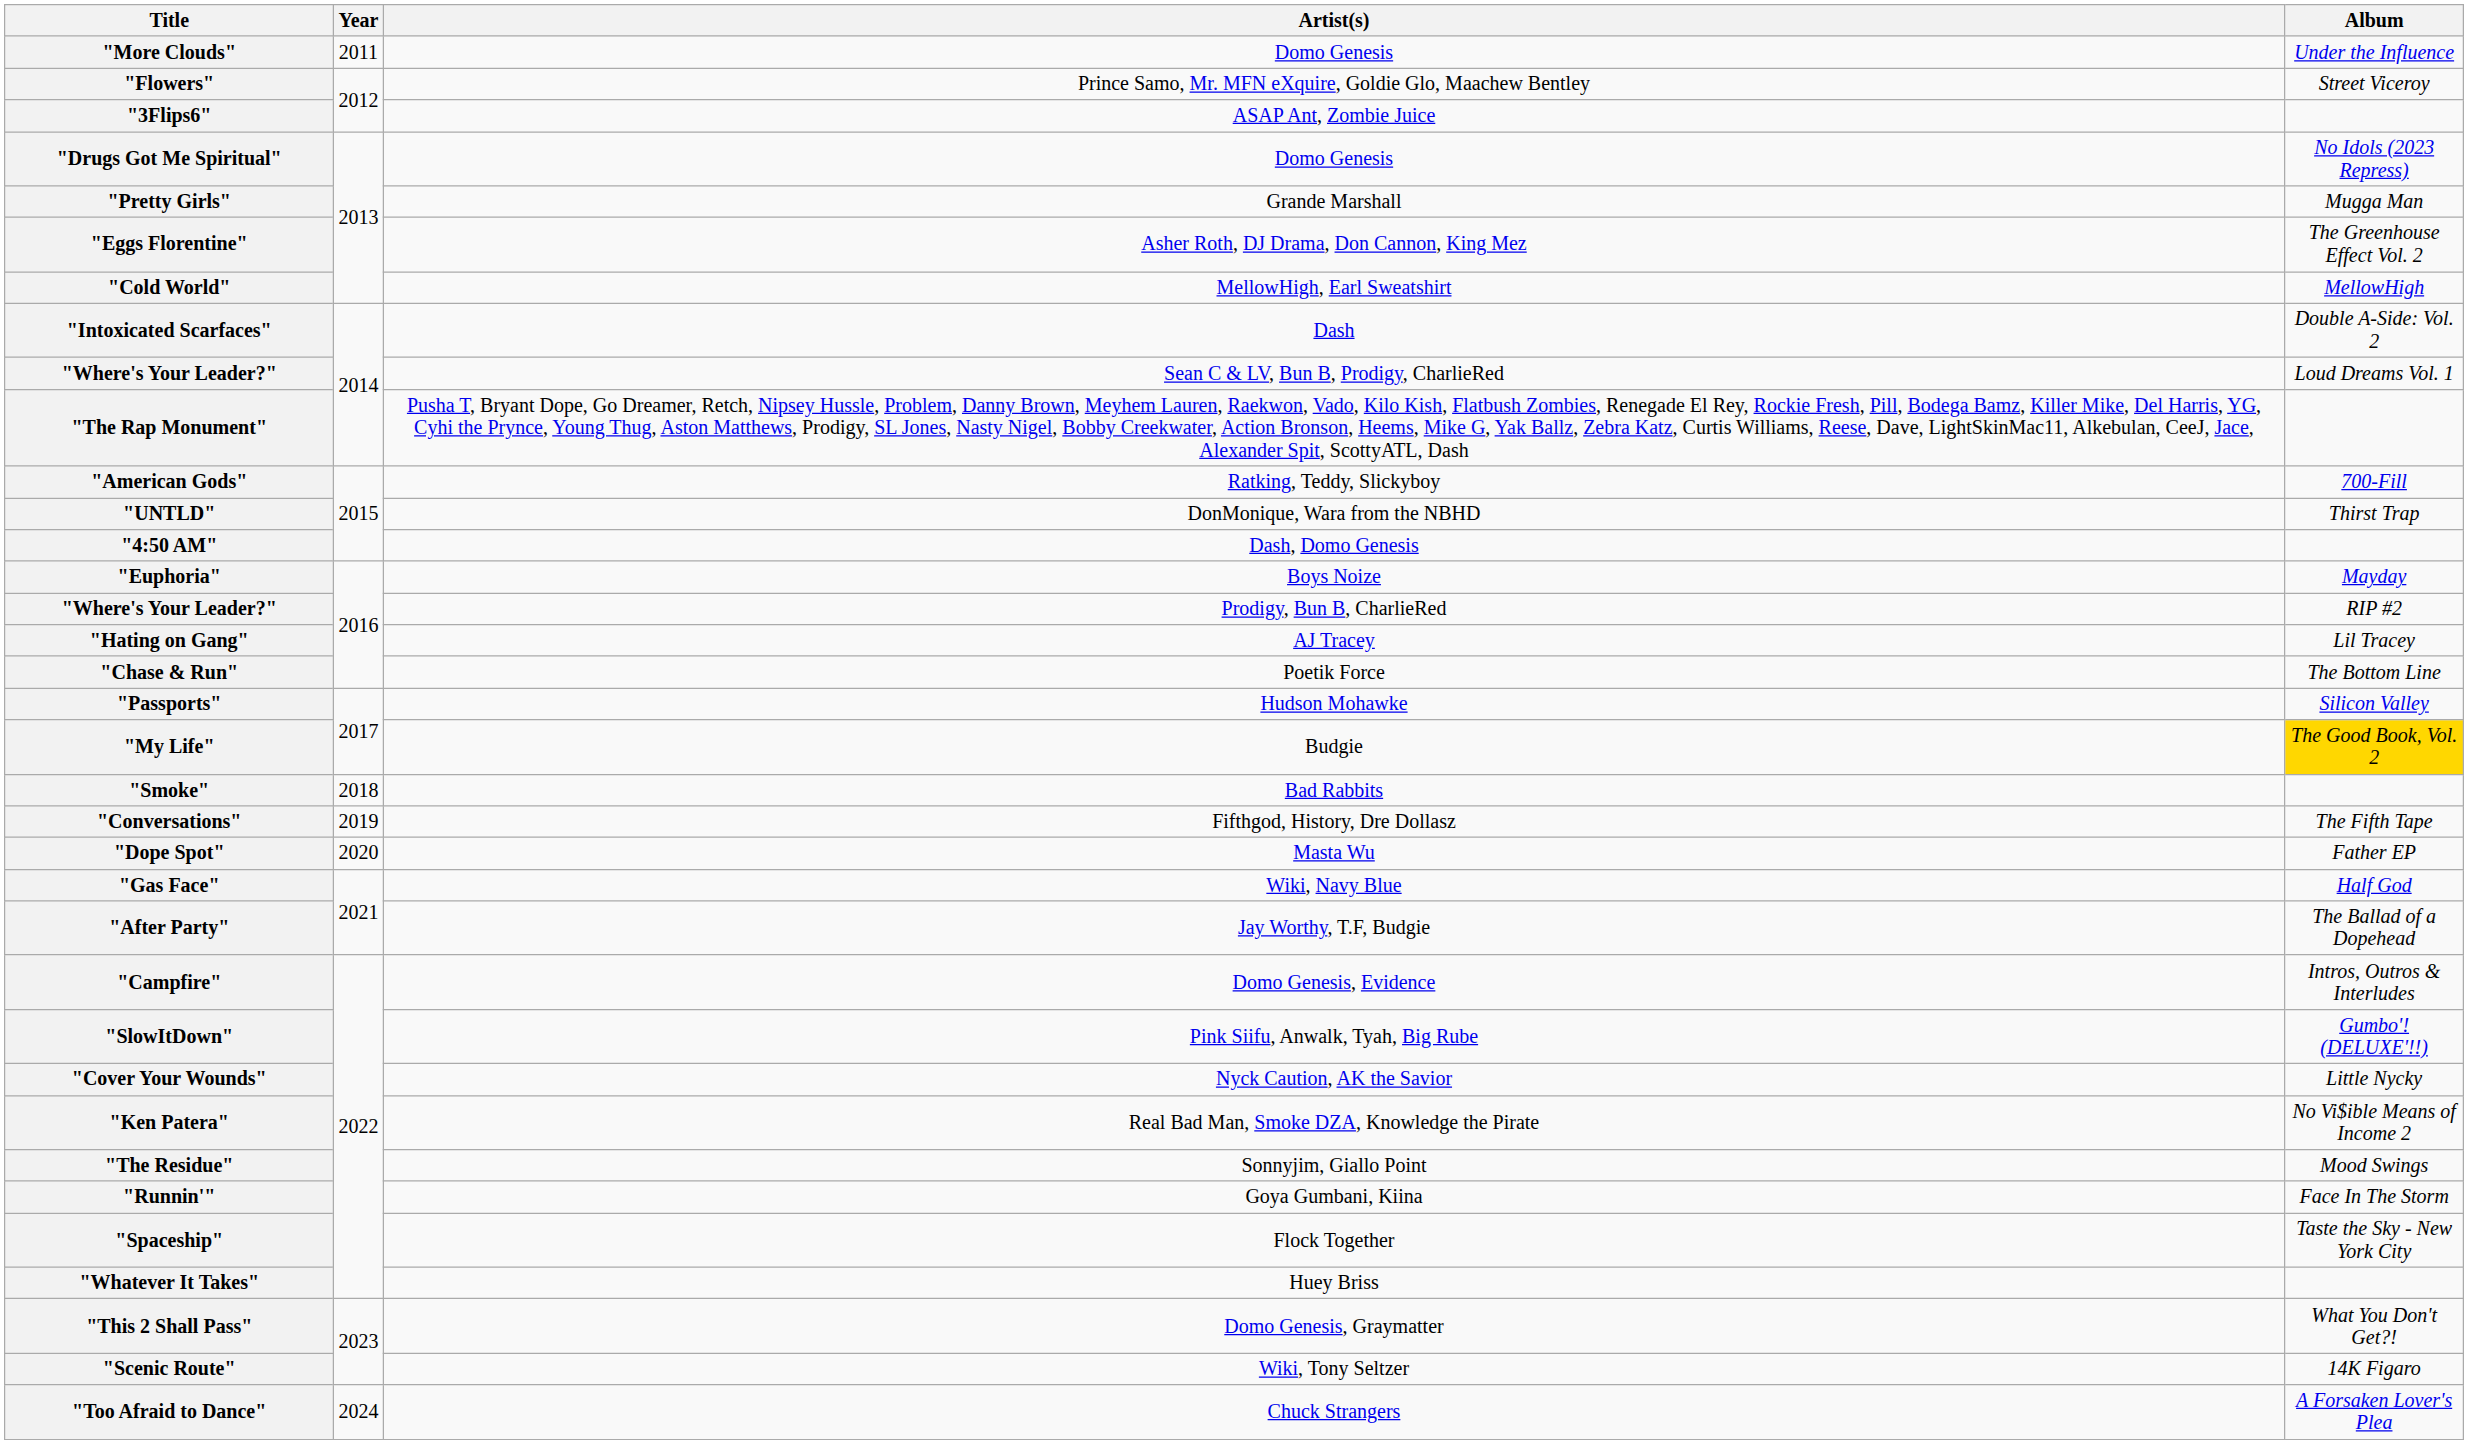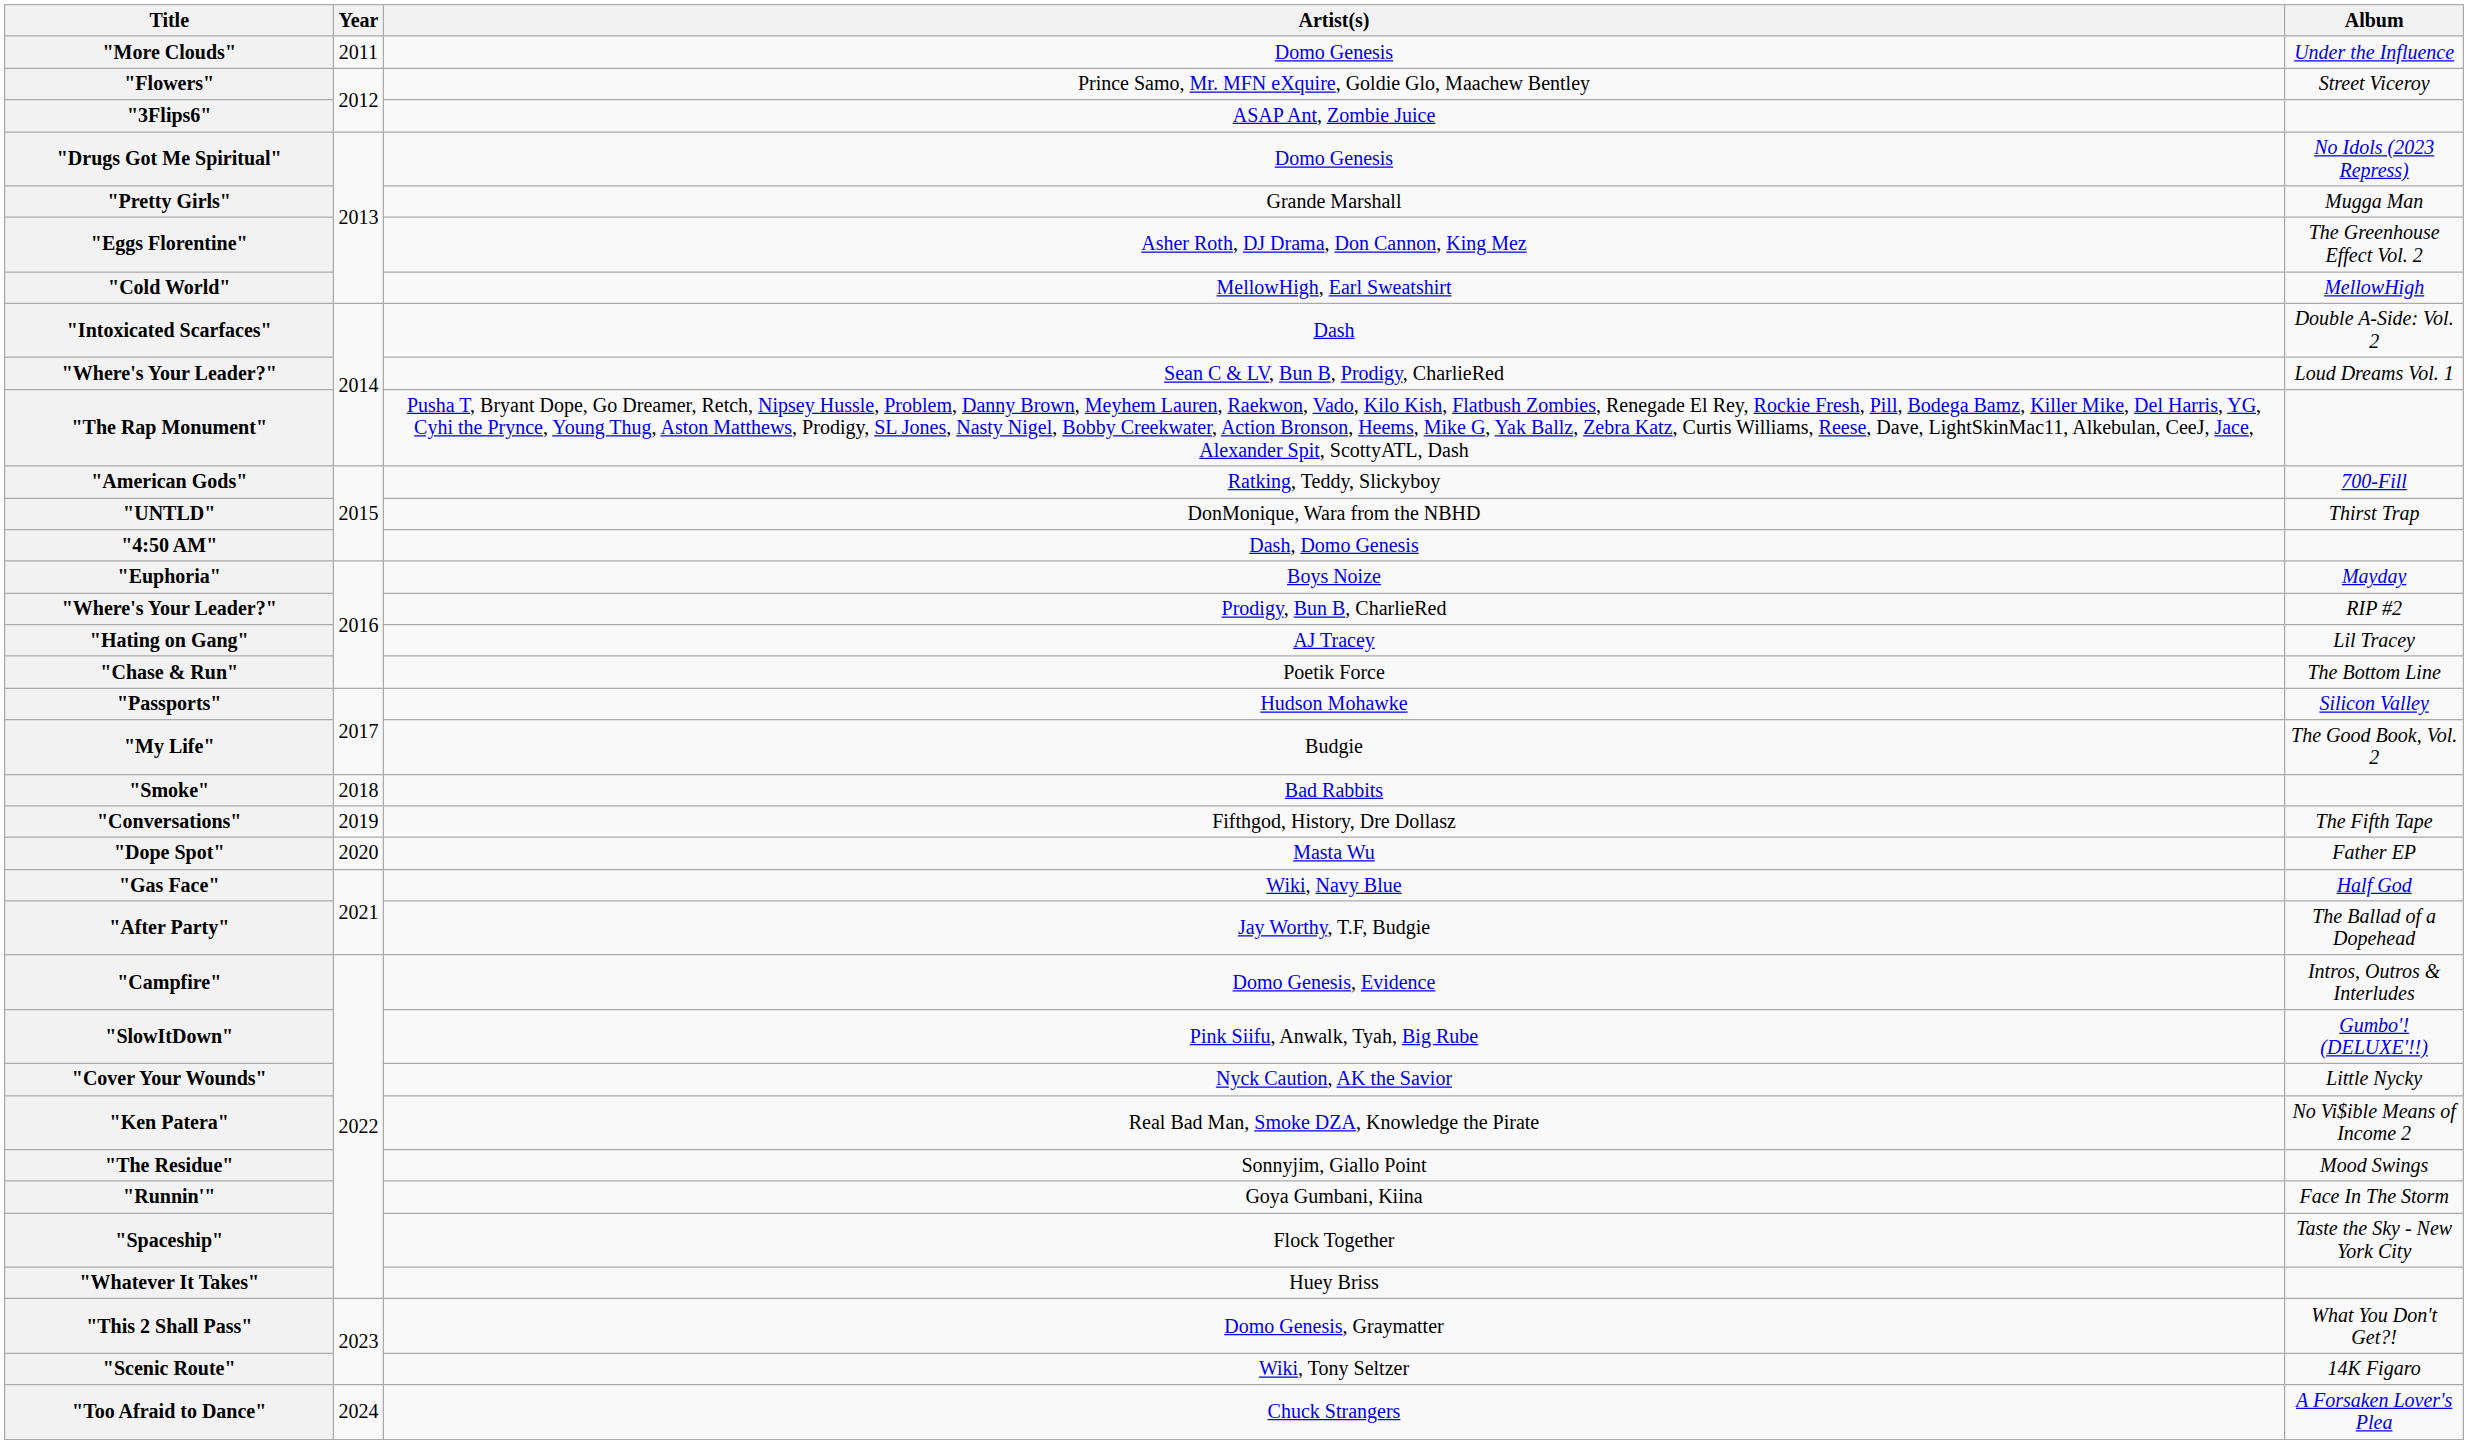"My Life" | Album: gold background -> no background
